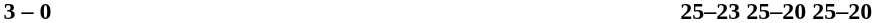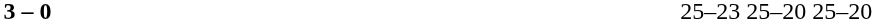row 1 | column 2: bold -> normal
